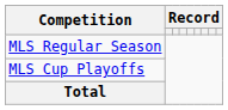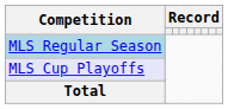MLS Regular Season | Competition: no background -> lightblue background
MLS Cup Playoffs | Competition: no background -> lavender background
